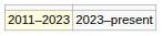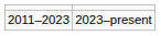2023–present | column 1: lightyellow background -> no background
